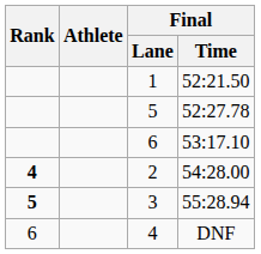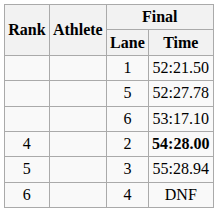2 | Rank: bold -> normal
2 | Final / Time: normal -> bold
3 | Rank: bold -> normal
